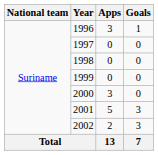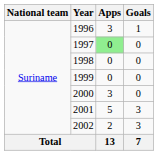1997 | Apps: no background -> lightgreen background
